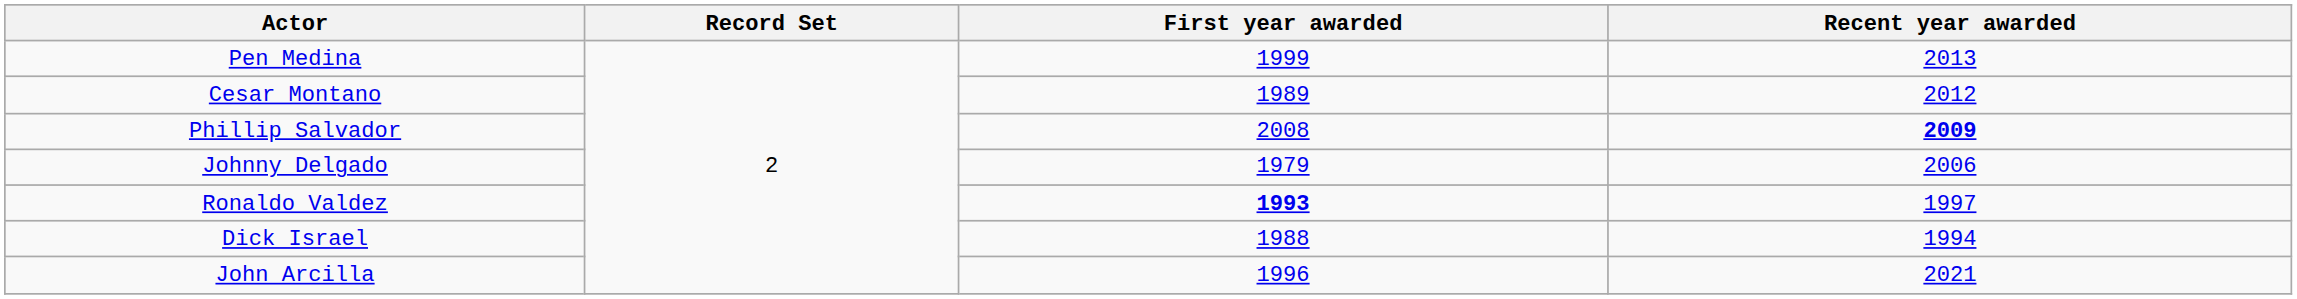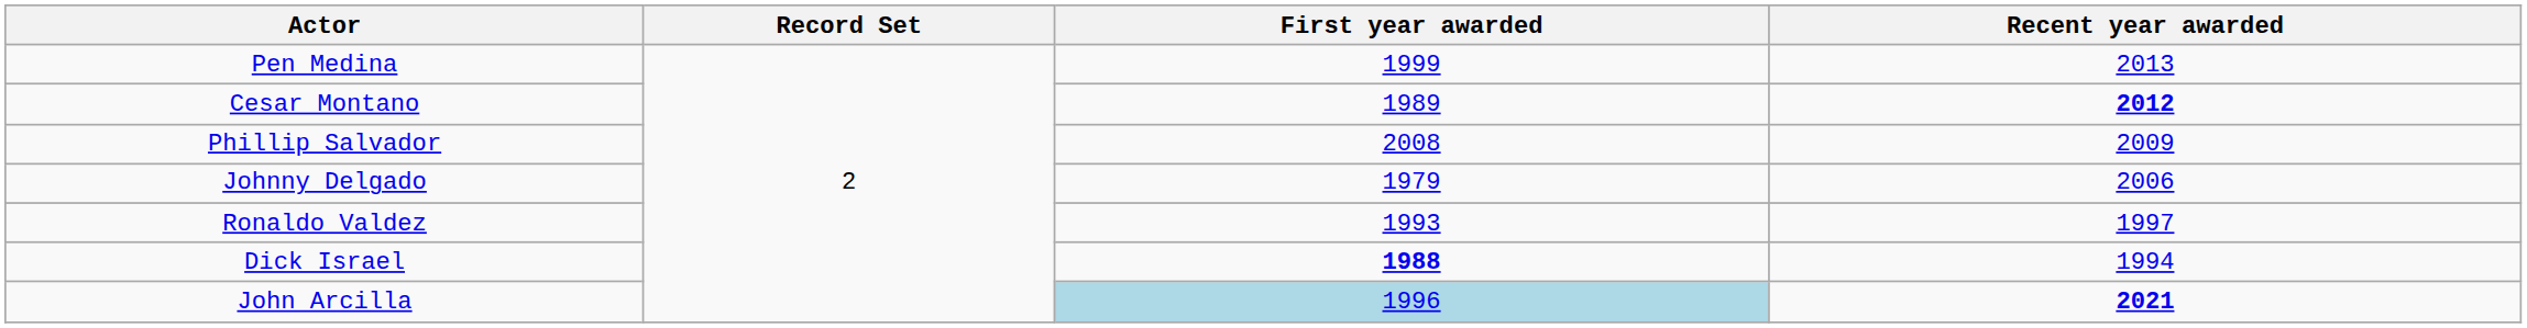Cesar Montano | Recent year awarded: normal -> bold
Phillip Salvador | Recent year awarded: bold -> normal
Ronaldo Valdez | First year awarded: bold -> normal
Dick Israel | First year awarded: normal -> bold
John Arcilla | First year awarded: no background -> lightblue background
John Arcilla | Recent year awarded: normal -> bold
